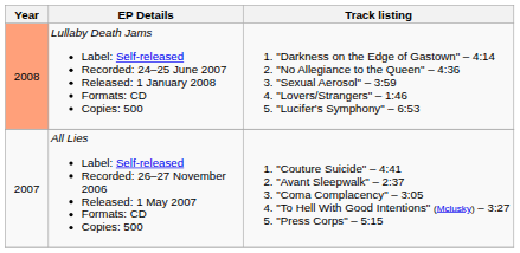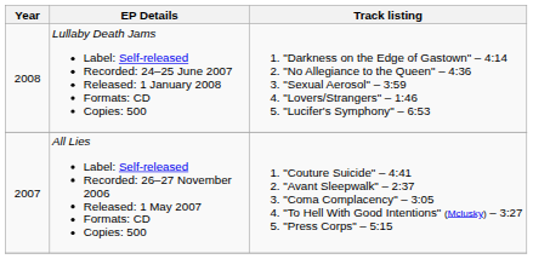row 2 | Year: lightsalmon background -> no background
